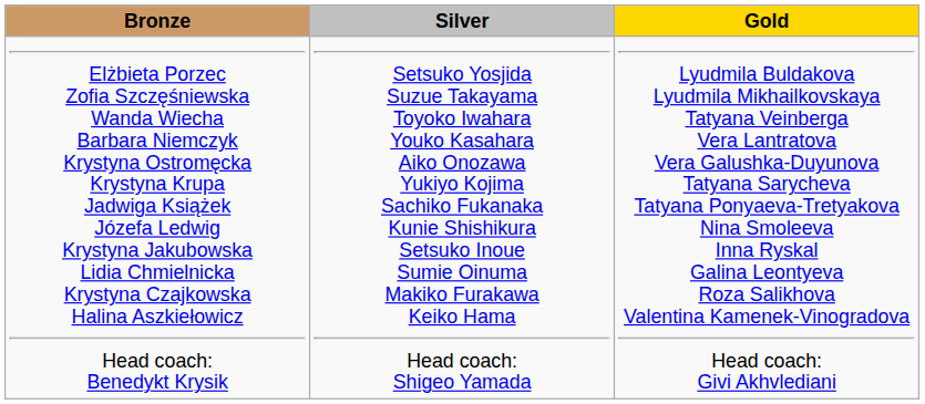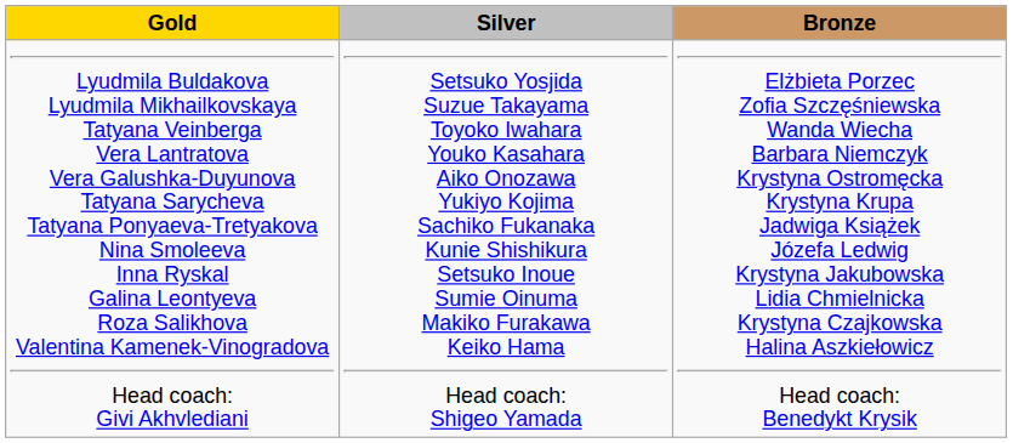columns swapped: Gold <-> Bronze
